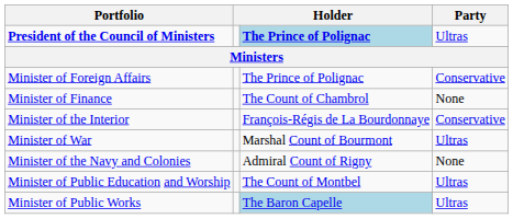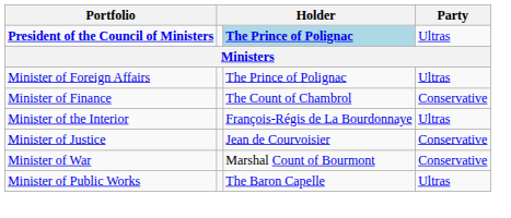Minister of Foreign Affairs | Party: Conservative -> Ultras
Minister of Finance | Party: None -> Conservative
Minister of the Interior | Party: Conservative -> Ultras
+ row: Minister of Justice | Jean de Courvoisier | Conservative
Minister of War | Party: Ultras -> Conservative
- row: Minister of the Navy and Colonies | Admiral Count of Rigny | None
- row: Minister of Public Education and Worship | The Count of Montbel | Ultras
Minister of Public Works | column 3: lightblue background -> no background
